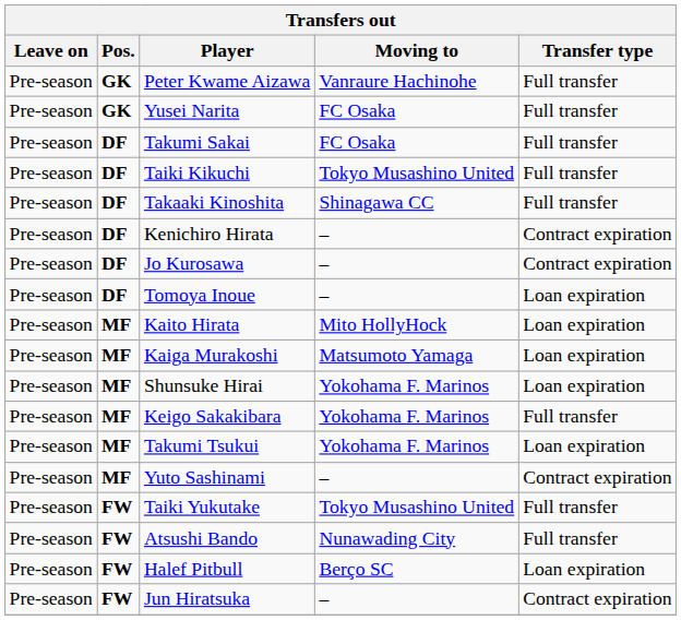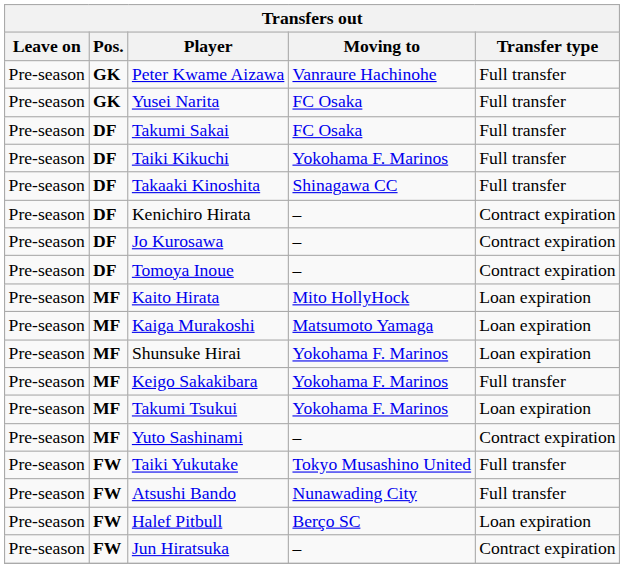Taiki Kikuchi | Moving to: Tokyo Musashino United -> Yokohama F. Marinos
Tomoya Inoue | Transfer type: Loan expiration -> Contract expiration
